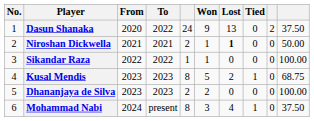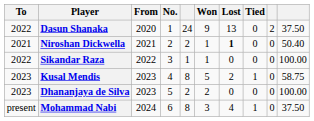columns swapped: No. <-> To
Niroshan Dickwella | column 10: 50.00 -> 50.40
Kusal Mendis | column 10: 68.75 -> 58.75
